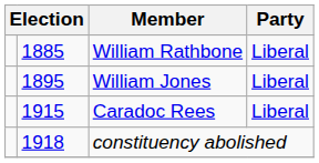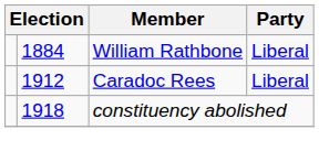William Rathbone | column 2: 1885 -> 1884
- row: 1895 | William Jones | Liberal
Caradoc Rees | column 2: 1915 -> 1912
